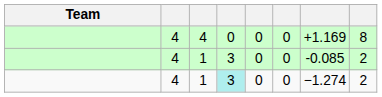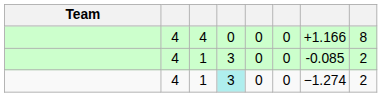row 2 | column 7: +1.169 -> +1.166
